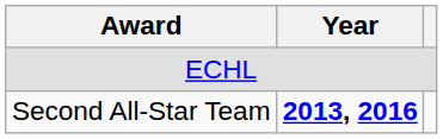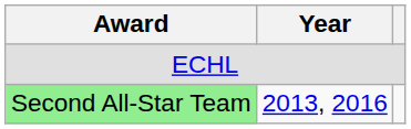Second All-Star Team | Award: no background -> lightgreen background
Second All-Star Team | Year: bold -> normal
